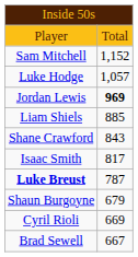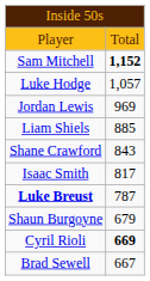Sam Mitchell | column 2: normal -> bold
Jordan Lewis | column 2: bold -> normal
Cyril Rioli | column 2: normal -> bold
